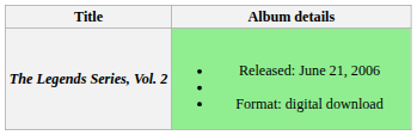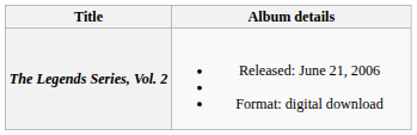The Legends Series, Vol. 2 | Album details: lightgreen background -> no background
